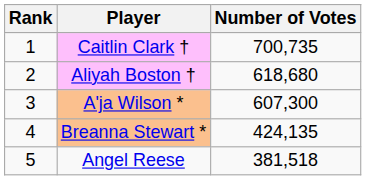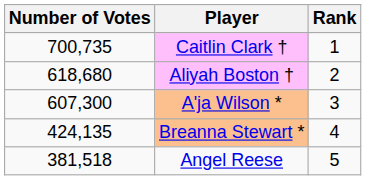columns swapped: Rank <-> Number of Votes
